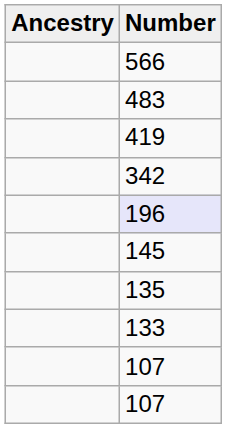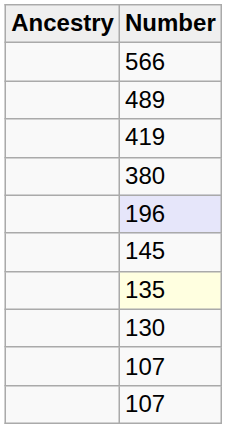row 3 | Number: 483 -> 489
row 5 | Number: 342 -> 380
row 8 | Number: no background -> lightyellow background
row 9 | Number: 133 -> 130
